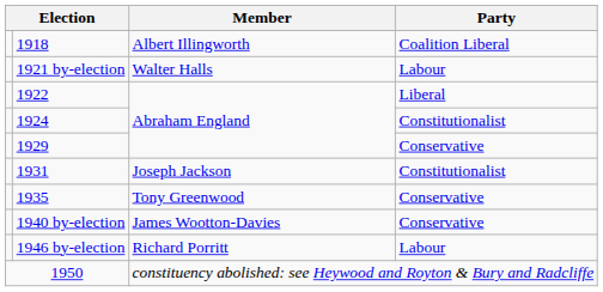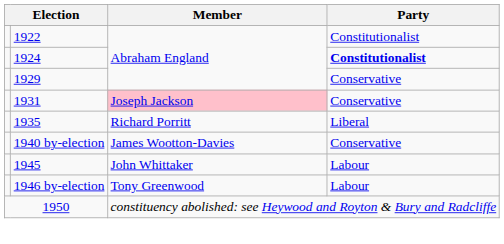- row: 1918 | Albert Illingworth | Coalition Liberal
- row: 1921 by-election | Walter Halls | Labour
1922 | Party: Liberal -> Constitutionalist
1924 | Party: normal -> bold
1931 | Member: no background -> pink background
1931 | Party: Constitutionalist -> Conservative
1935 | Member: Tony Greenwood -> Richard Porritt
1935 | Party: Conservative -> Liberal
+ row: 1945 | John Whittaker | Labour
1946 by-election | Member: Richard Porritt -> Tony Greenwood
